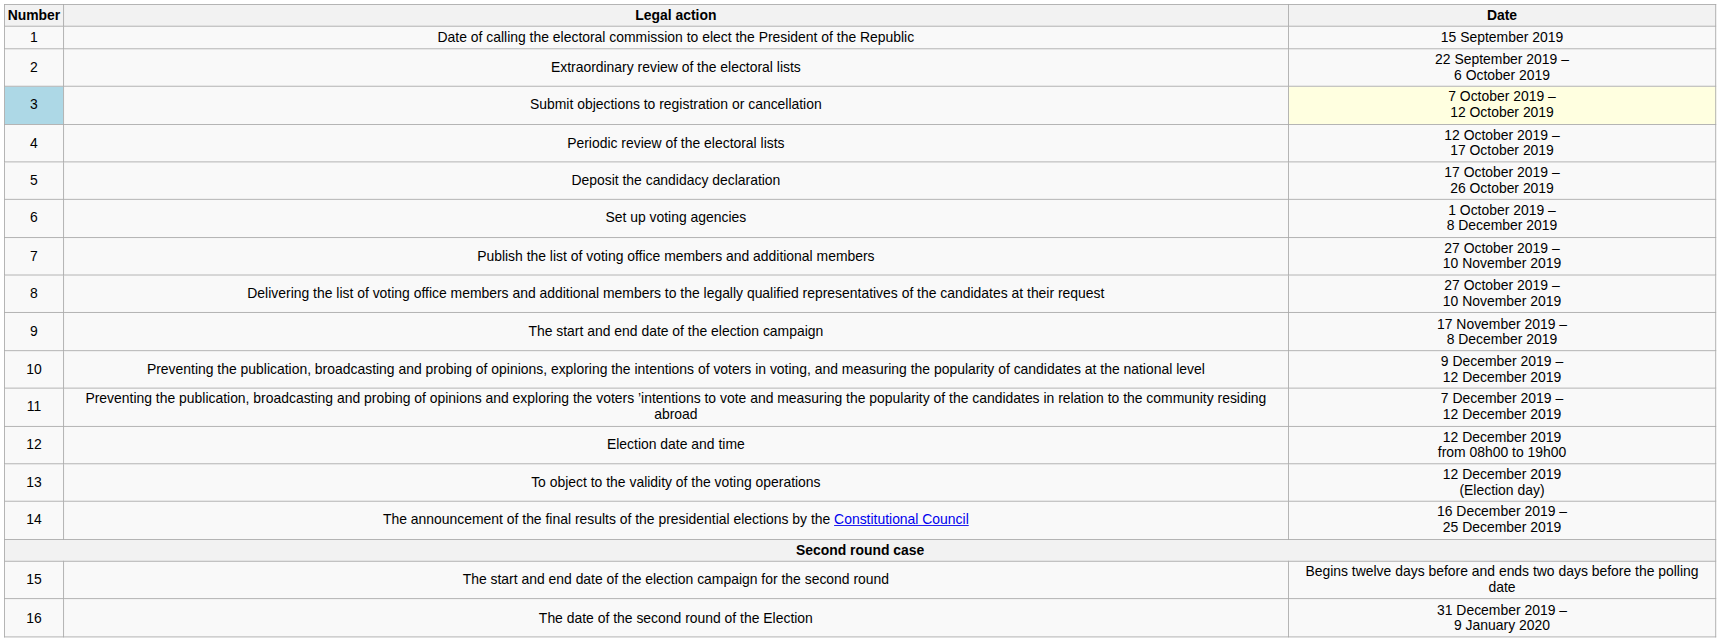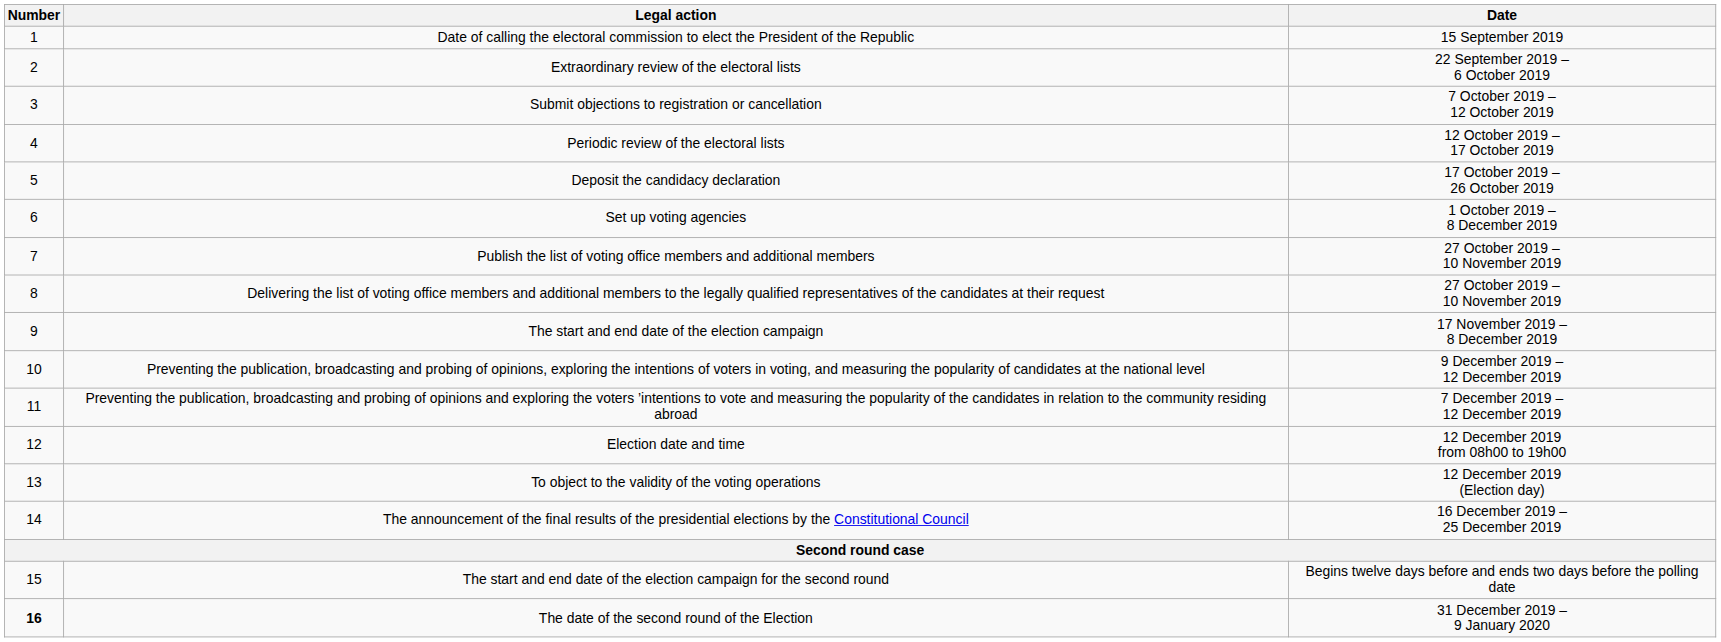Submit objections to registration or cancellation | Number: lightblue background -> no background
Submit objections to registration or cancellation | Date: lightyellow background -> no background
The date of the second round of the Election | Number: normal -> bold
